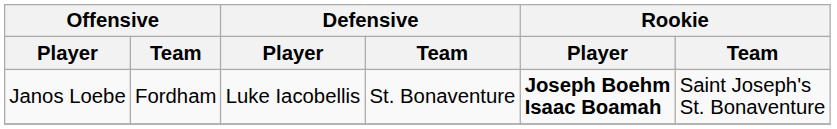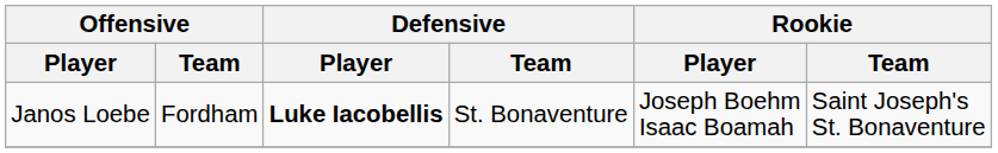Janos Loebe | Defensive / Player: normal -> bold
Janos Loebe | Rookie / Player: bold -> normal
